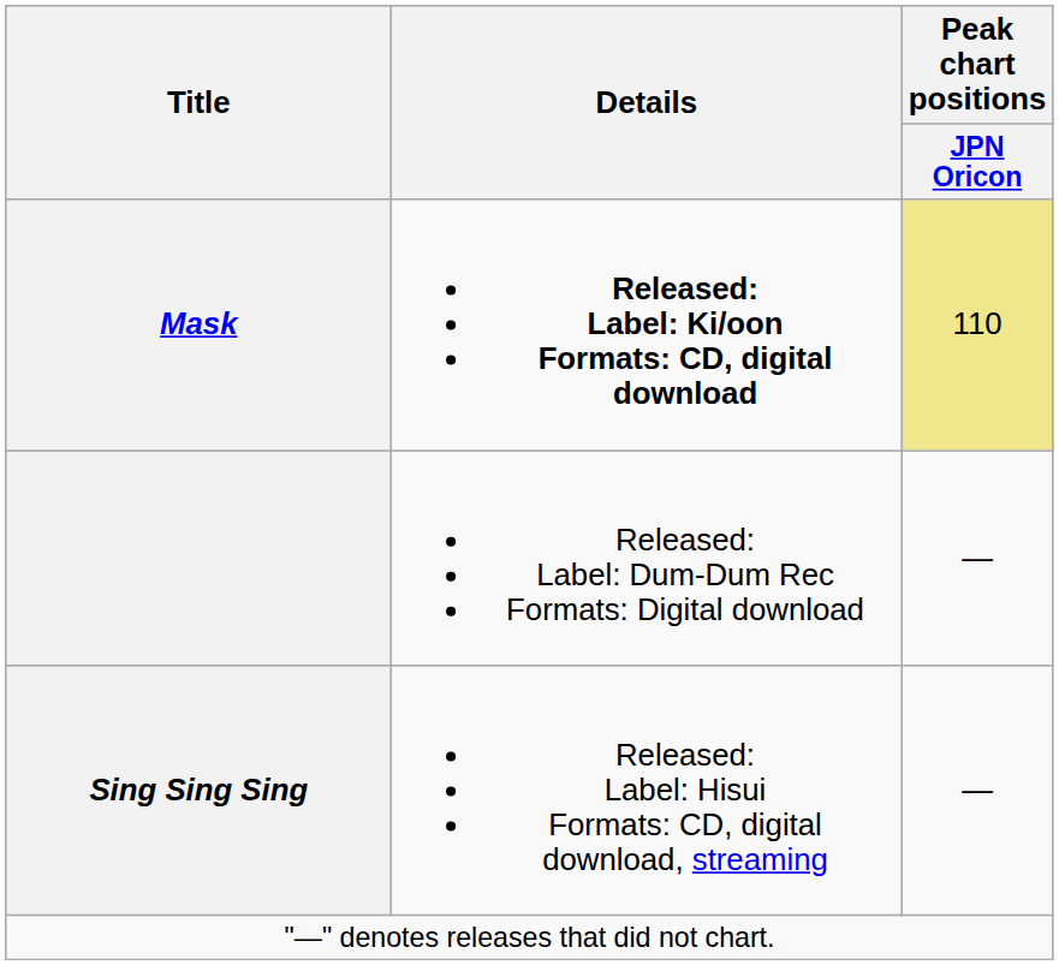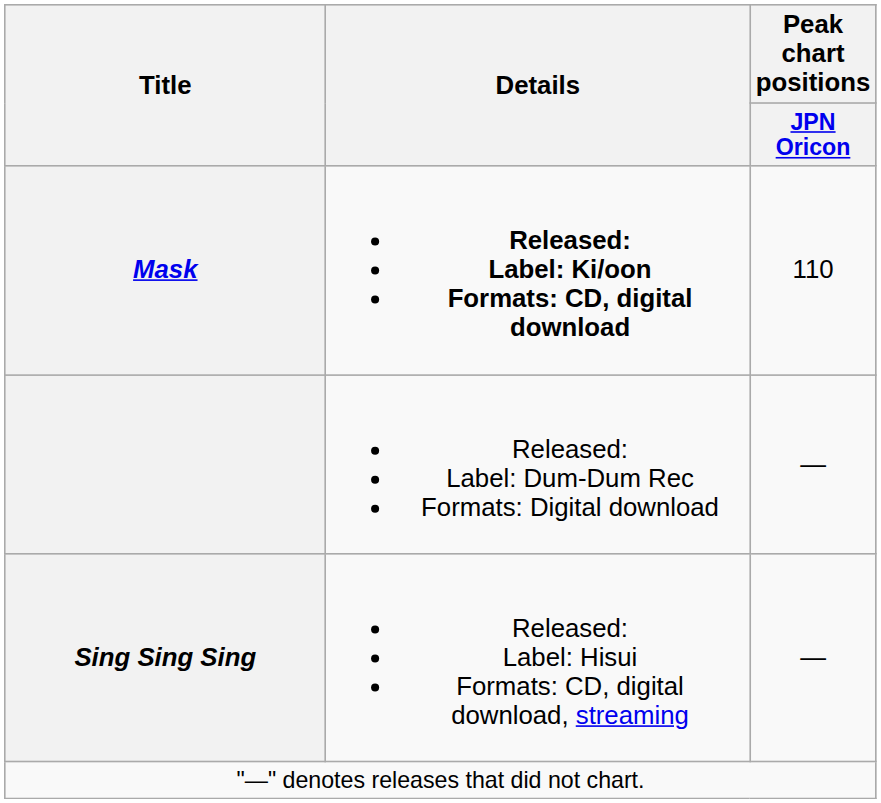Mask | Peak chart positions / JPN Oricon: khaki background -> no background
